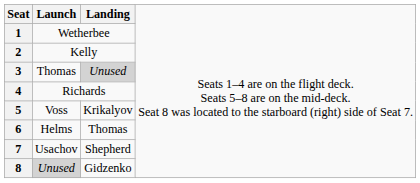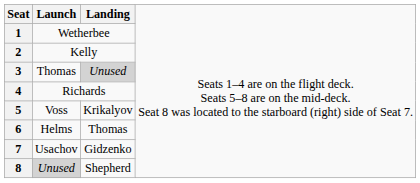7 | column 3: Shepherd -> Gidzenko
8 | column 3: Gidzenko -> Shepherd
